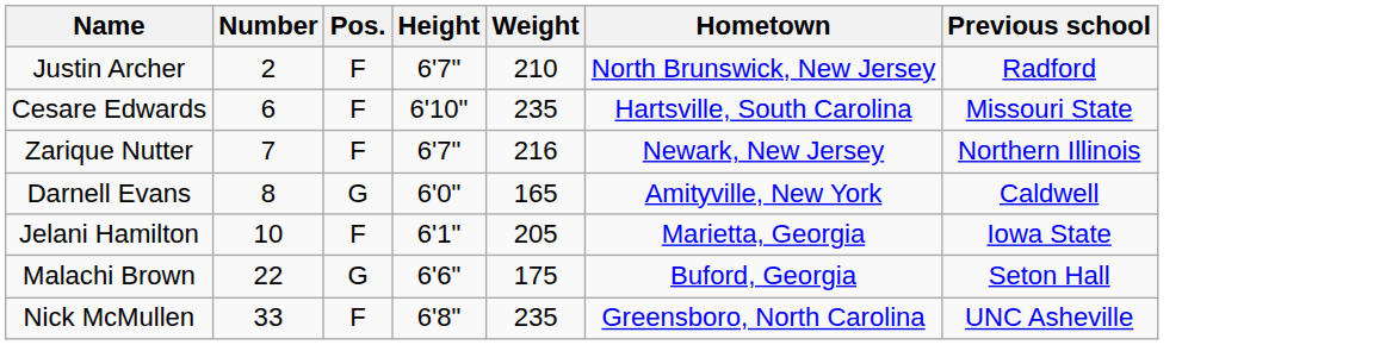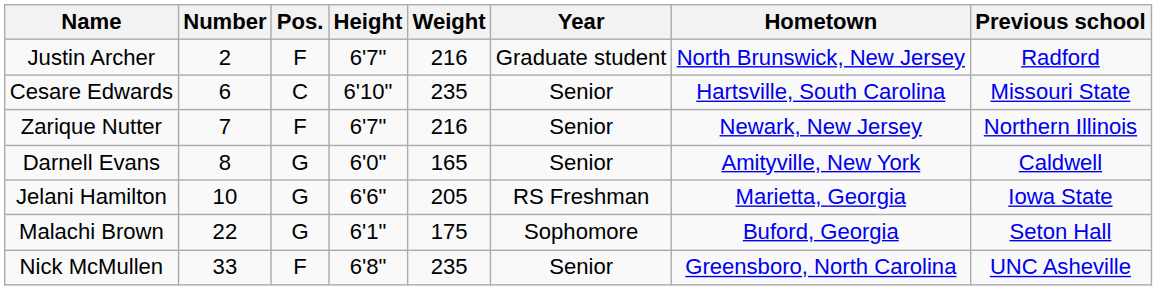+ column: Year | Graduate student | Senior | Senior | Senior | RS Freshman | Sophomore | Senior
Justin Archer | Weight: 210 -> 216
Cesare Edwards | Pos.: F -> C
Jelani Hamilton | Pos.: F -> G
Jelani Hamilton | Height: 6'1" -> 6'6"
Malachi Brown | Height: 6'6" -> 6'1"
